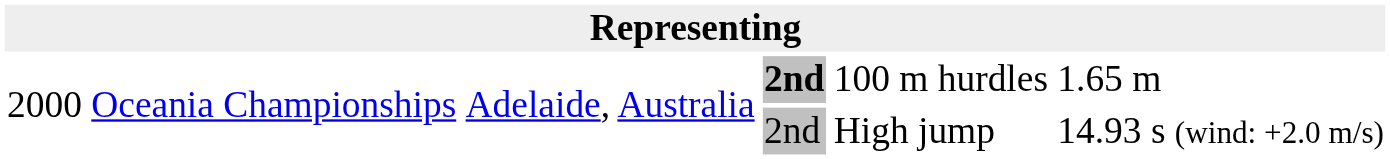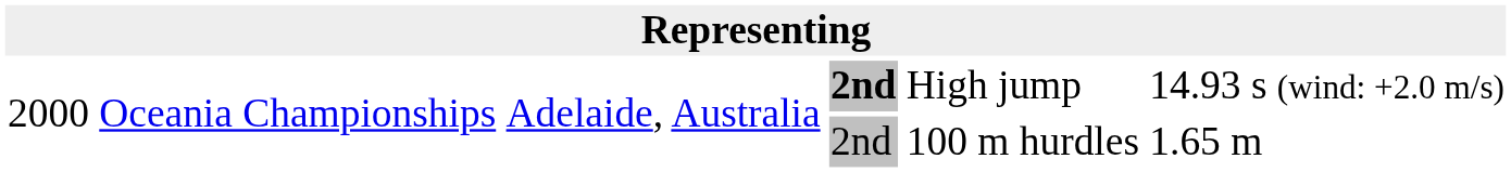row 2 | column 5: 100 m hurdles -> High jump
row 2 | column 6: 1.65 m -> 14.93 s (wind: +2.0 m/s)
row 3 | column 5: High jump -> 100 m hurdles
row 3 | column 6: 14.93 s (wind: +2.0 m/s) -> 1.65 m
